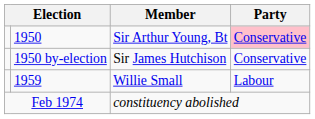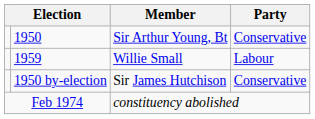1950 | Party: pink background -> no background
rows swapped: 1950 by-election <-> 1959
